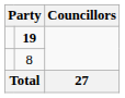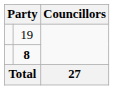19 | column 2: bold -> normal
8 | column 2: normal -> bold
